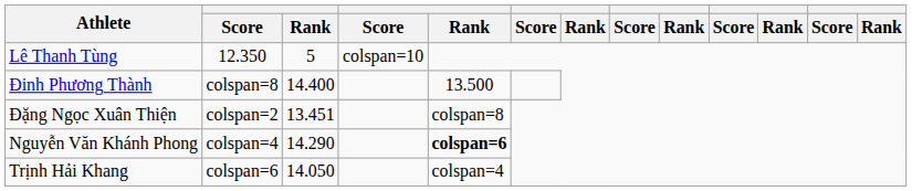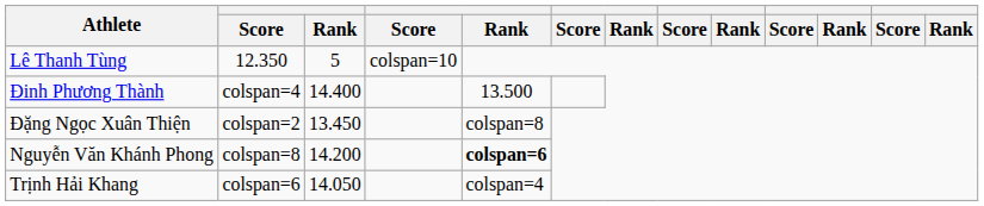Đinh Phương Thành | column 2: colspan=8 -> colspan=4
Đặng Ngọc Xuân Thiện | column 3: 13.451 -> 13.450
Nguyễn Văn Khánh Phong | column 2: colspan=4 -> colspan=8
Nguyễn Văn Khánh Phong | column 3: 14.290 -> 14.200
